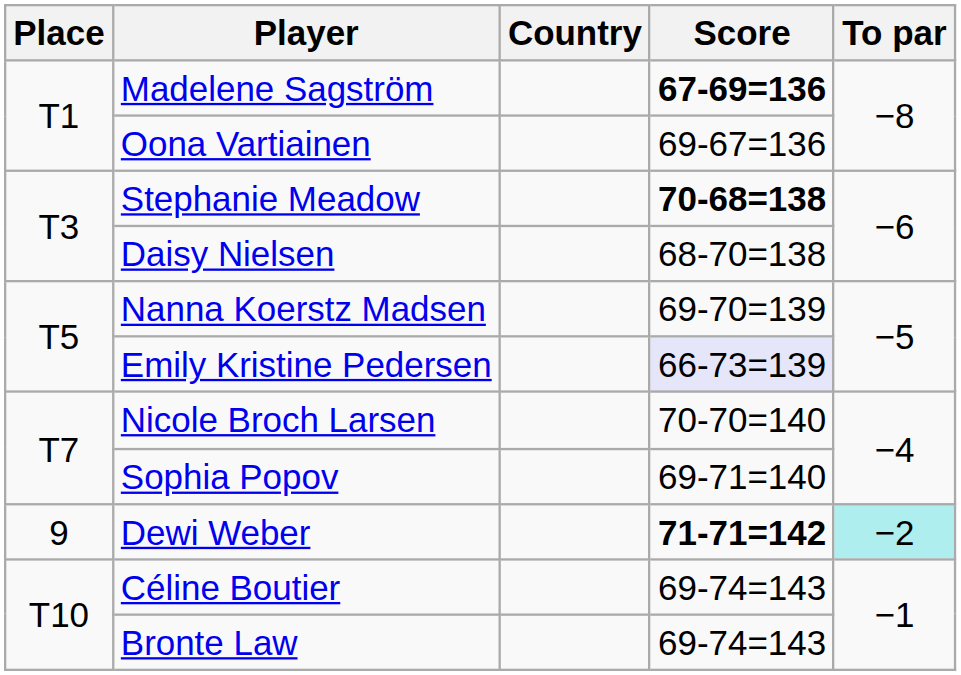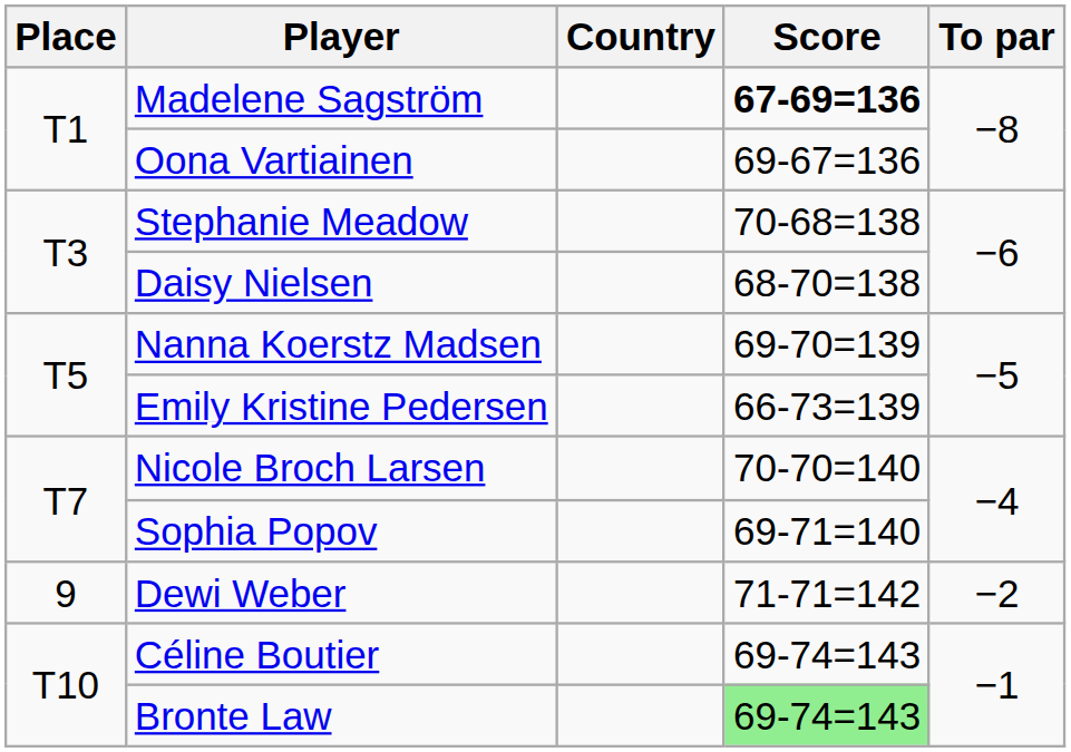Stephanie Meadow | Score: bold -> normal
Emily Kristine Pedersen | Score: lavender background -> no background
Dewi Weber | Score: bold -> normal
Dewi Weber | To par: paleturquoise background -> no background
Bronte Law | Score: no background -> lightgreen background
